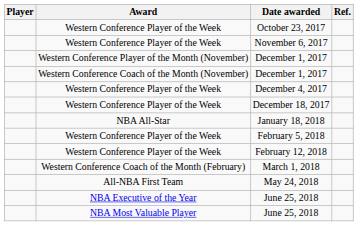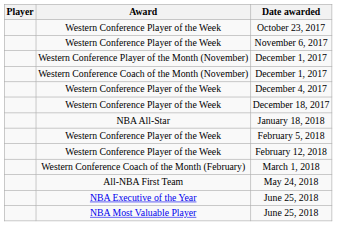- column: Ref.
